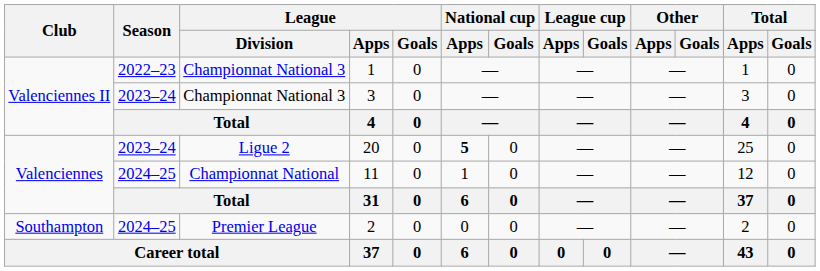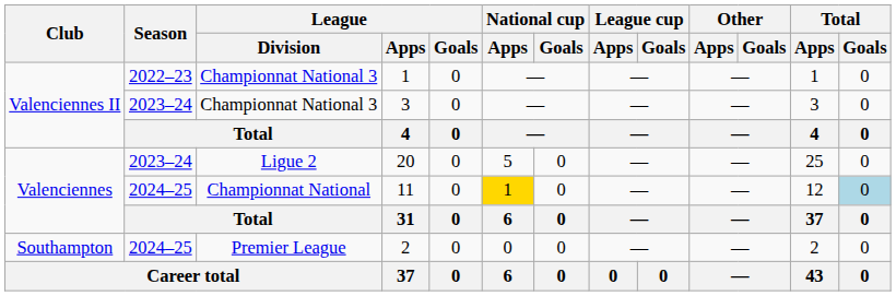20 | National cup / Apps: bold -> normal
11 | National cup / Apps: no background -> gold background
11 | Total / Goals: no background -> lightblue background
